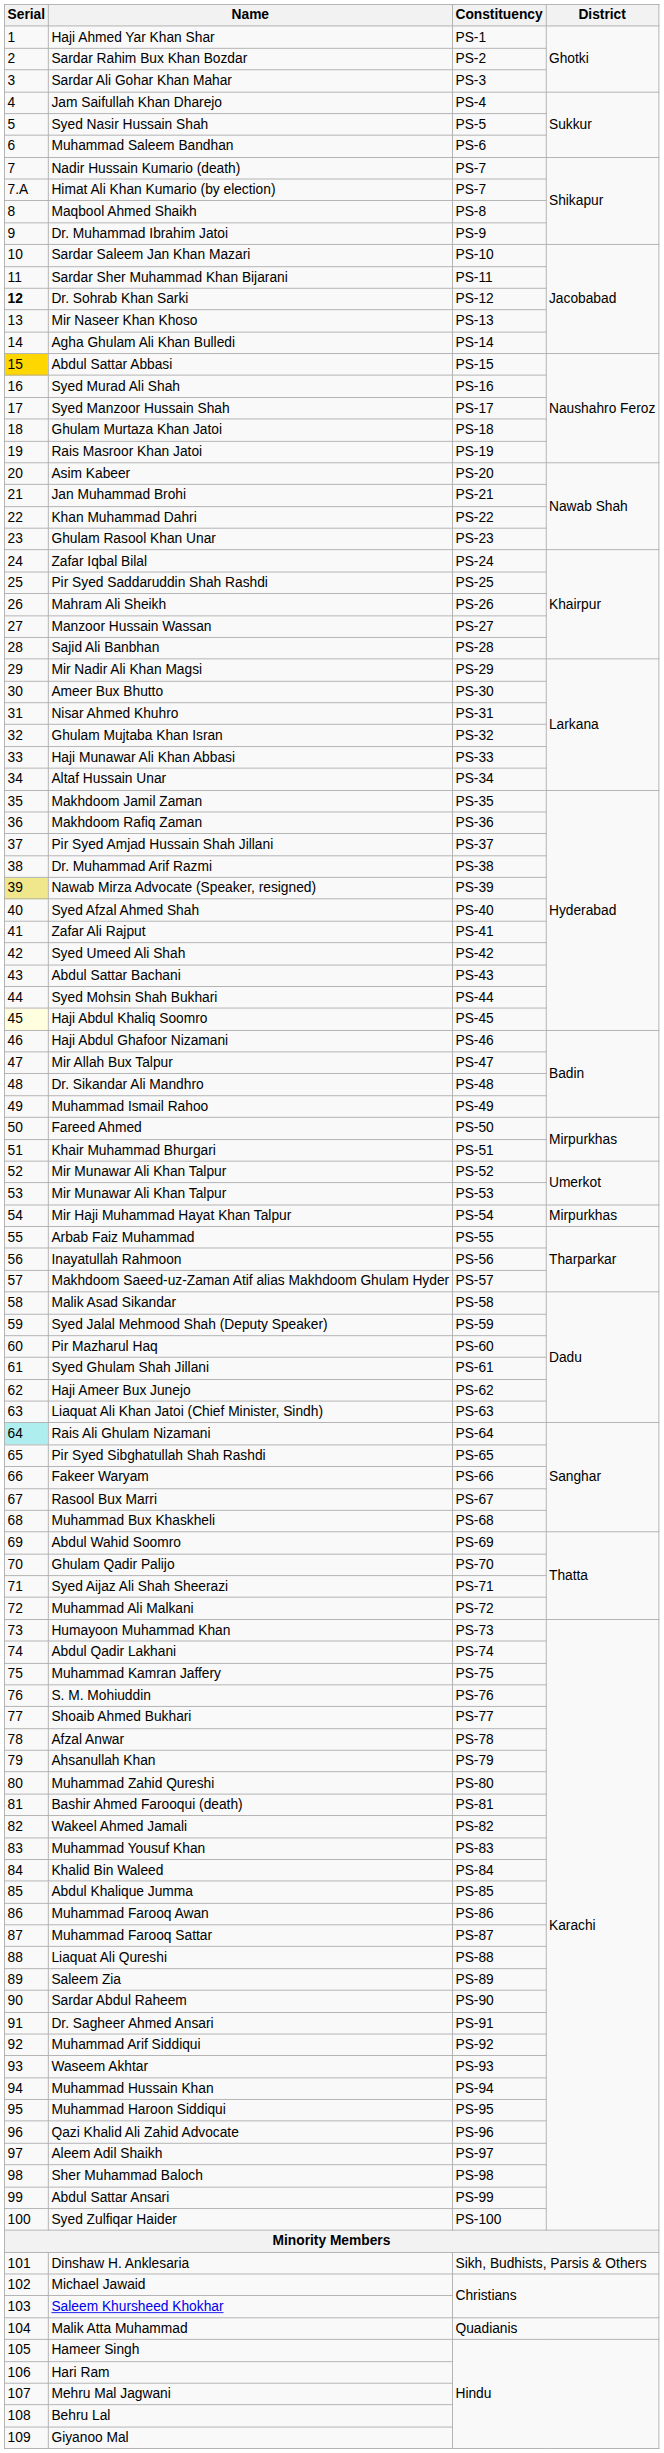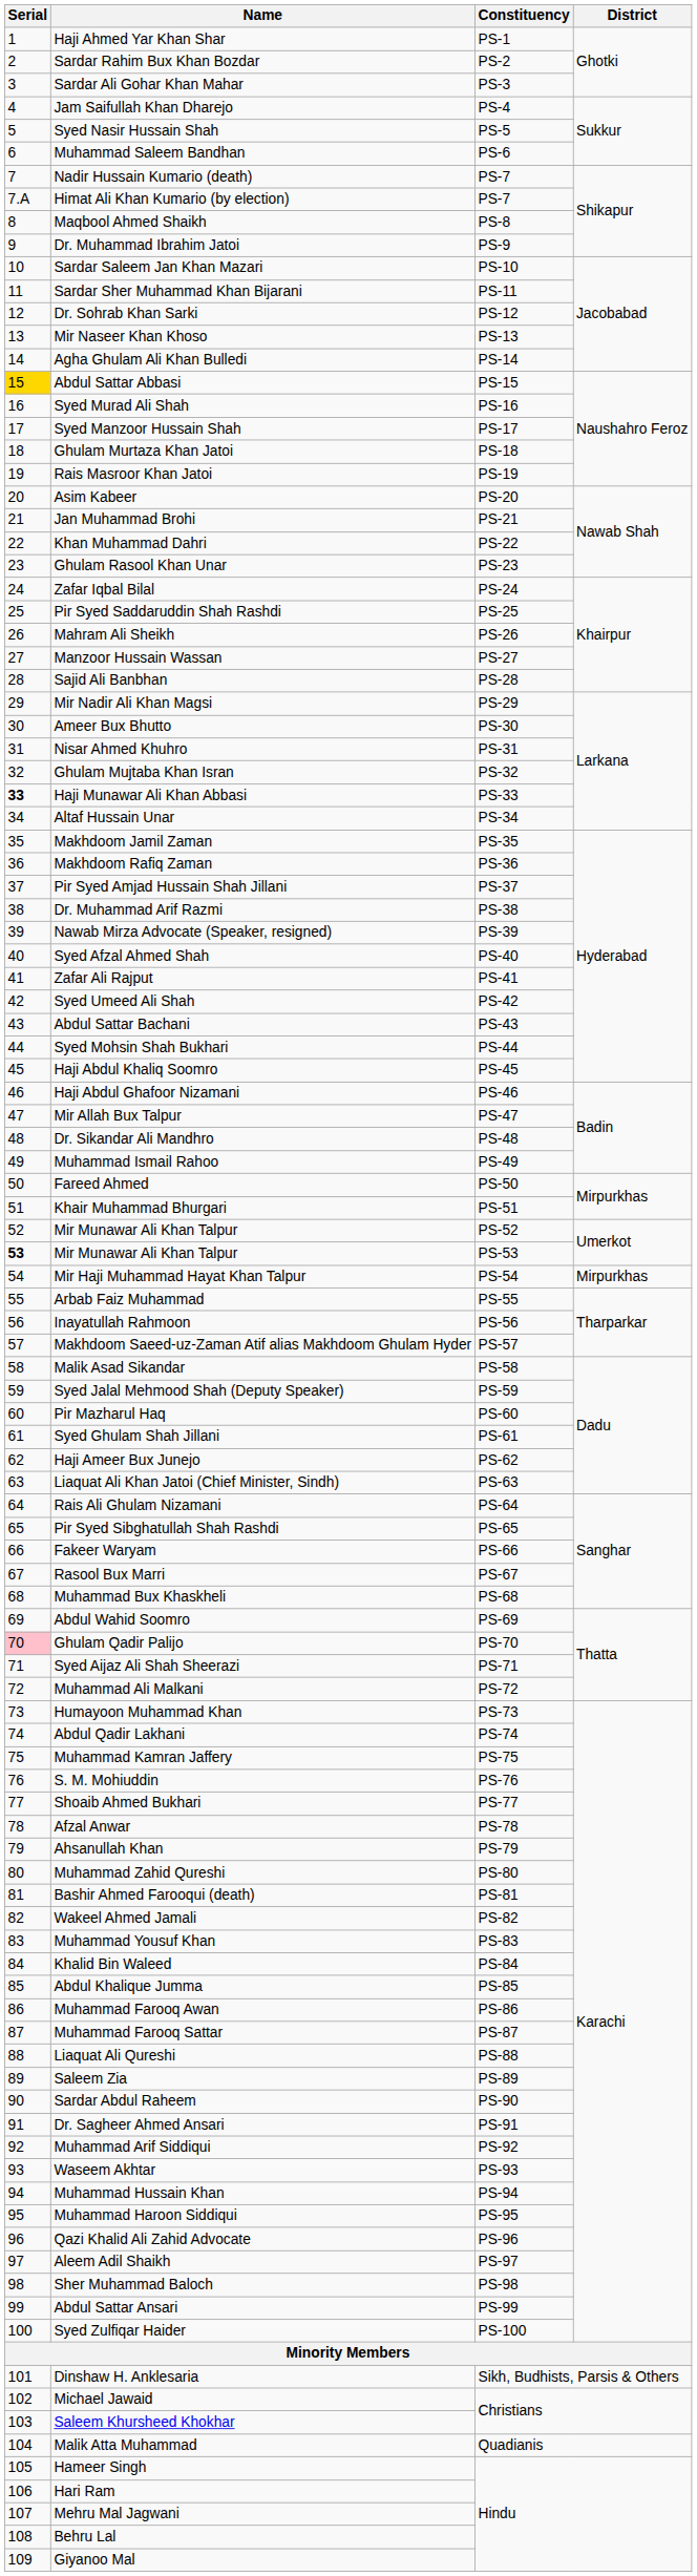Dr. Sohrab Khan Sarki | Serial: bold -> normal
Haji Munawar Ali Khan Abbasi | Serial: normal -> bold
Nawab Mirza Advocate (Speaker, resigned) | Serial: khaki background -> no background
Haji Abdul Khaliq Soomro | Serial: lightyellow background -> no background
Mir Munawar Ali Khan Talpur / PS-53 | Serial: normal -> bold
Rais Ali Ghulam Nizamani | Serial: paleturquoise background -> no background
Ghulam Qadir Palijo | Serial: no background -> pink background
